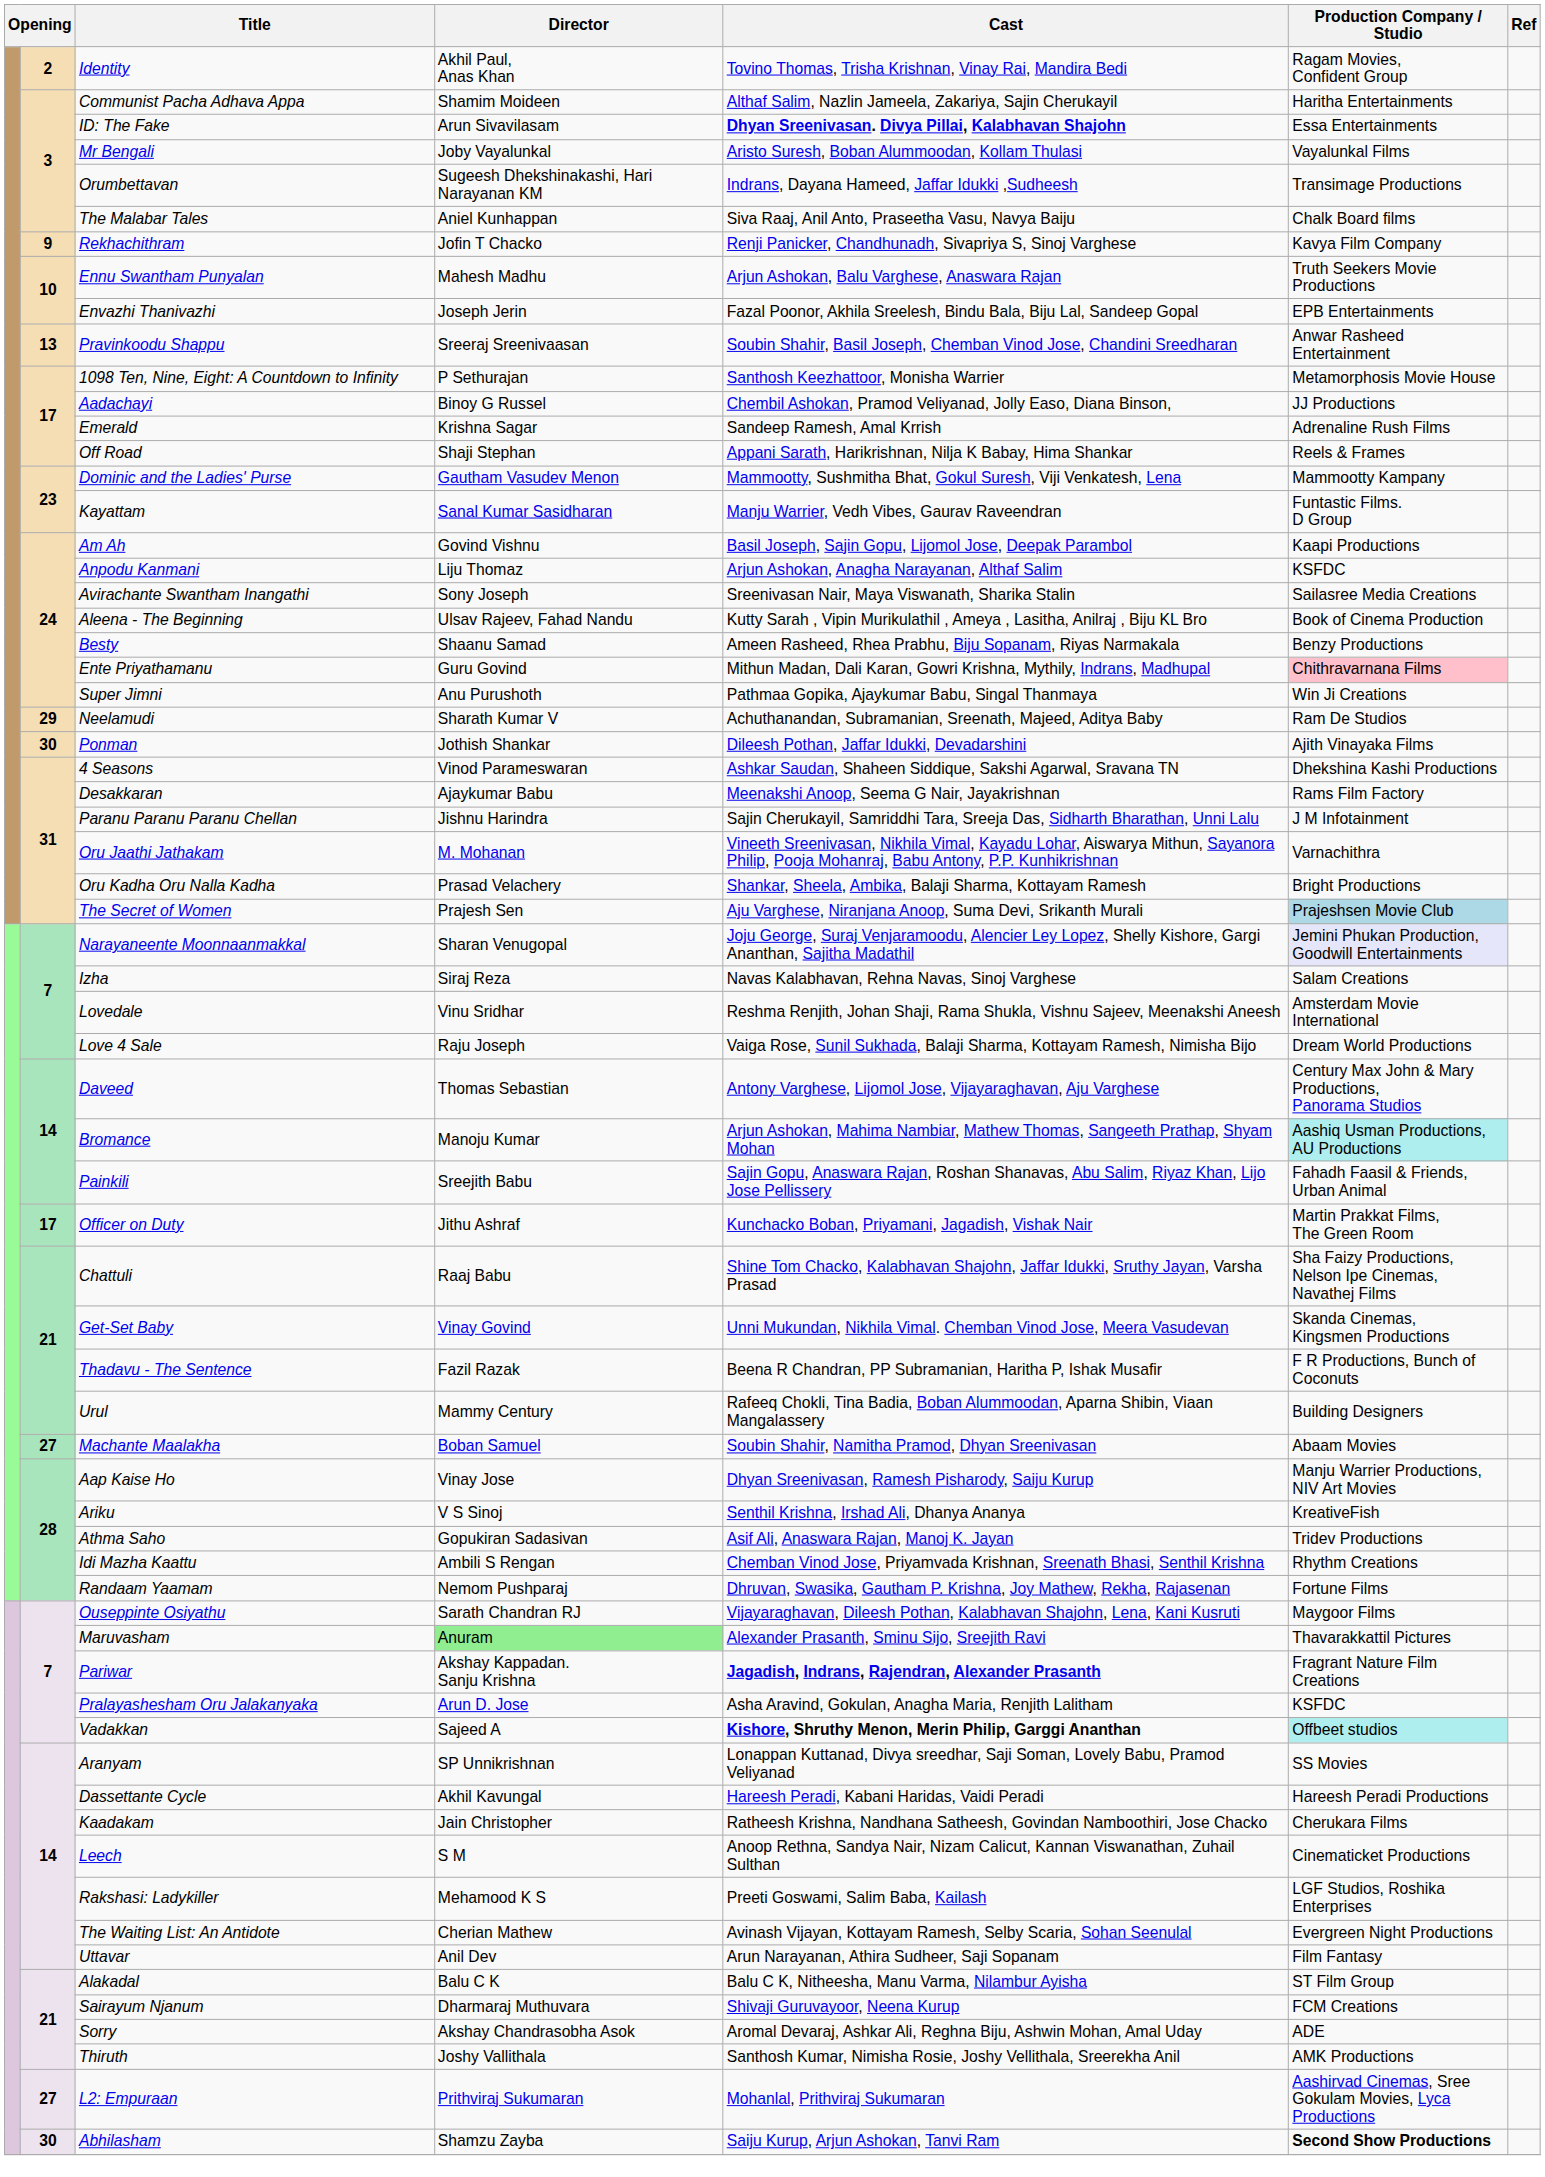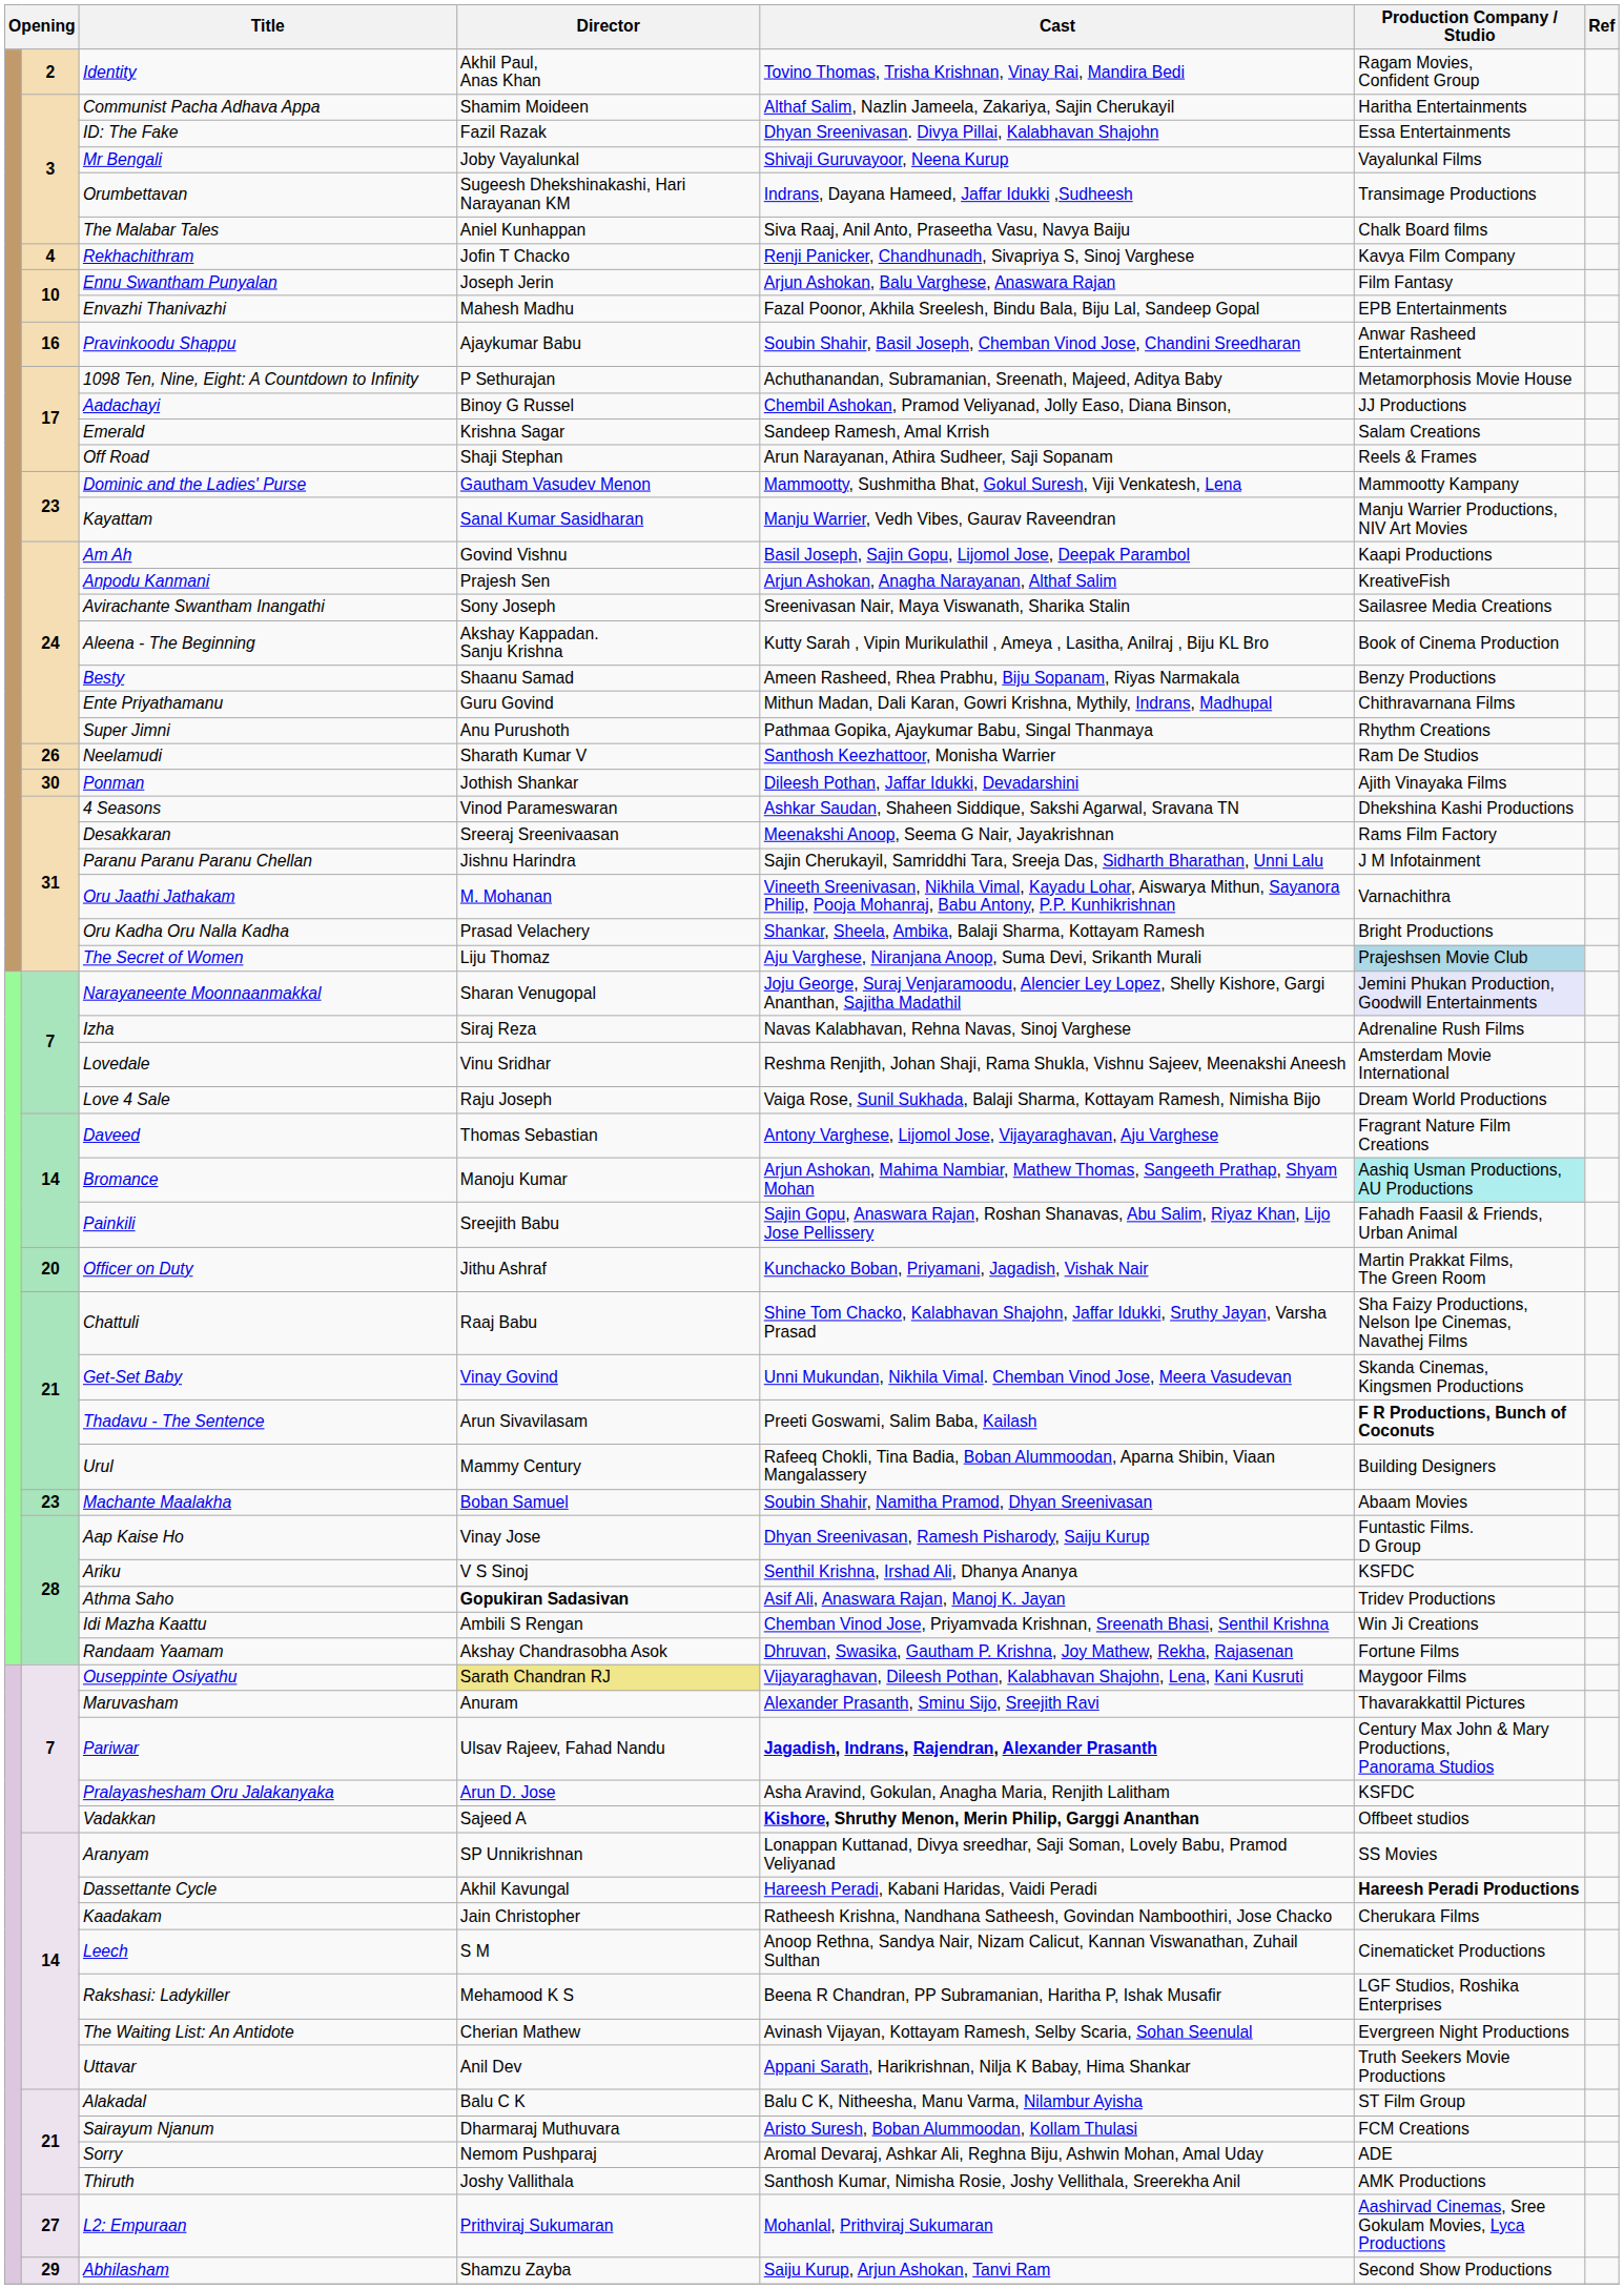ID: The Fake | Director: Arun Sivavilasam -> Fazil Razak
ID: The Fake | Cast: bold -> normal
Mr Bengali | Cast: Aristo Suresh, Boban Alummoodan, Kollam Thulasi -> Shivaji Guruvayoor, Neena Kurup
Rekhachithram | column 2: 9 -> 4
Ennu Swantham Punyalan | Director: Mahesh Madhu -> Joseph Jerin
Ennu Swantham Punyalan | Production Company / Studio: Truth Seekers Movie Productions -> Film Fantasy
Envazhi Thanivazhi | Director: Joseph Jerin -> Mahesh Madhu
Pravinkoodu Shappu | column 2: 13 -> 16
Pravinkoodu Shappu | Director: Sreeraj Sreenivaasan -> Ajaykumar Babu
1098 Ten, Nine, Eight: A Countdown to Infinity | Cast: Santhosh Keezhattoor, Monisha Warrier -> Achuthanandan, Subramanian, Sreenath, Majeed, Aditya Baby
Emerald | Production Company / Studio: Adrenaline Rush Films -> Salam Creations
Off Road | Cast: Appani Sarath, Harikrishnan, Nilja K Babay, Hima Shankar -> Arun Narayanan, Athira Sudheer, Saji Sopanam
Kayattam | Production Company / Studio: Funtastic Films. D Group -> Manju Warrier Productions, NIV Art Movies
Anpodu Kanmani | Director: Liju Thomaz -> Prajesh Sen
Anpodu Kanmani | Production Company / Studio: KSFDC -> KreativeFish
Aleena - The Beginning | Director: Ulsav Rajeev, Fahad Nandu -> Akshay Kappadan. Sanju Krishna
Ente Priyathamanu | Production Company / Studio: pink background -> no background
Super Jimni | Production Company / Studio: Win Ji Creations -> Rhythm Creations
Neelamudi | column 2: 29 -> 26
Neelamudi | Cast: Achuthanandan, Subramanian, Sreenath, Majeed, Aditya Baby -> Santhosh Keezhattoor, Monisha Warrier
Desakkaran | Director: Ajaykumar Babu -> Sreeraj Sreenivaasan
The Secret of Women | Director: Prajesh Sen -> Liju Thomaz
Izha | Production Company / Studio: Salam Creations -> Adrenaline Rush Films
Daveed | Production Company / Studio: Century Max John & Mary Productions, Panorama Studios -> Fragrant Nature Film Creations
Officer on Duty | column 2: 17 -> 20
Thadavu - The Sentence | Director: Fazil Razak -> Arun Sivavilasam
Thadavu - The Sentence | Cast: Beena R Chandran, PP Subramanian, Haritha P, Ishak Musafir -> Preeti Goswami, Salim Baba, Kailash
Thadavu - The Sentence | Production Company / Studio: normal -> bold
Machante Maalakha | column 2: 27 -> 23
Aap Kaise Ho | Production Company / Studio: Manju Warrier Productions, NIV Art Movies -> Funtastic Films. D Group
Ariku | Production Company / Studio: KreativeFish -> KSFDC
Athma Saho | Director: normal -> bold
Idi Mazha Kaattu | Production Company / Studio: Rhythm Creations -> Win Ji Creations
Randaam Yaamam | Director: Nemom Pushparaj -> Akshay Chandrasobha Asok
Ouseppinte Osiyathu | Director: no background -> khaki background
Maruvasham | Director: lightgreen background -> no background
Pariwar | Director: Akshay Kappadan. Sanju Krishna -> Ulsav Rajeev, Fahad Nandu
Pariwar | Production Company / Studio: Fragrant Nature Film Creations -> Century Max John & Mary Productions, Panorama Studios
Vadakkan | Production Company / Studio: paleturquoise background -> no background
Dassettante Cycle | Production Company / Studio: normal -> bold
Rakshasi: Ladykiller | Cast: Preeti Goswami, Salim Baba, Kailash -> Beena R Chandran, PP Subramanian, Haritha P, Ishak Musafir
Uttavar | Cast: Arun Narayanan, Athira Sudheer, Saji Sopanam -> Appani Sarath, Harikrishnan, Nilja K Babay, Hima Shankar
Uttavar | Production Company / Studio: Film Fantasy -> Truth Seekers Movie Productions
Sairayum Njanum | Cast: Shivaji Guruvayoor, Neena Kurup -> Aristo Suresh, Boban Alummoodan, Kollam Thulasi
Sorry | Director: Akshay Chandrasobha Asok -> Nemom Pushparaj
Abhilasham | column 2: 30 -> 29
Abhilasham | Production Company / Studio: bold -> normal
